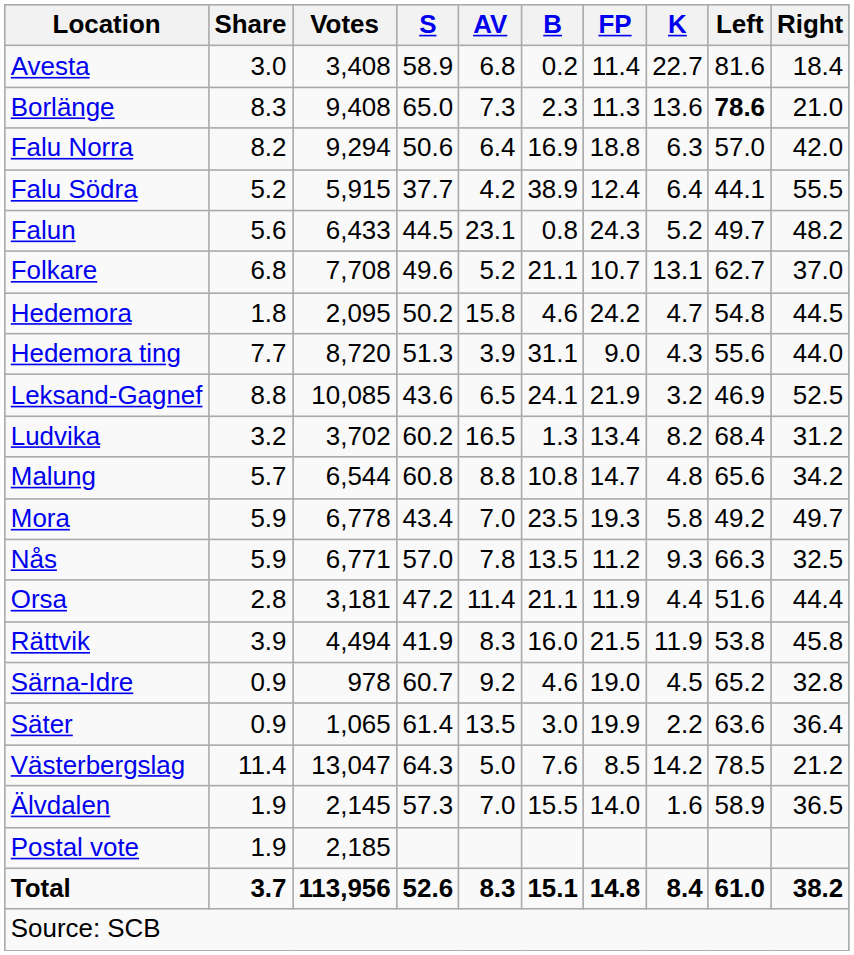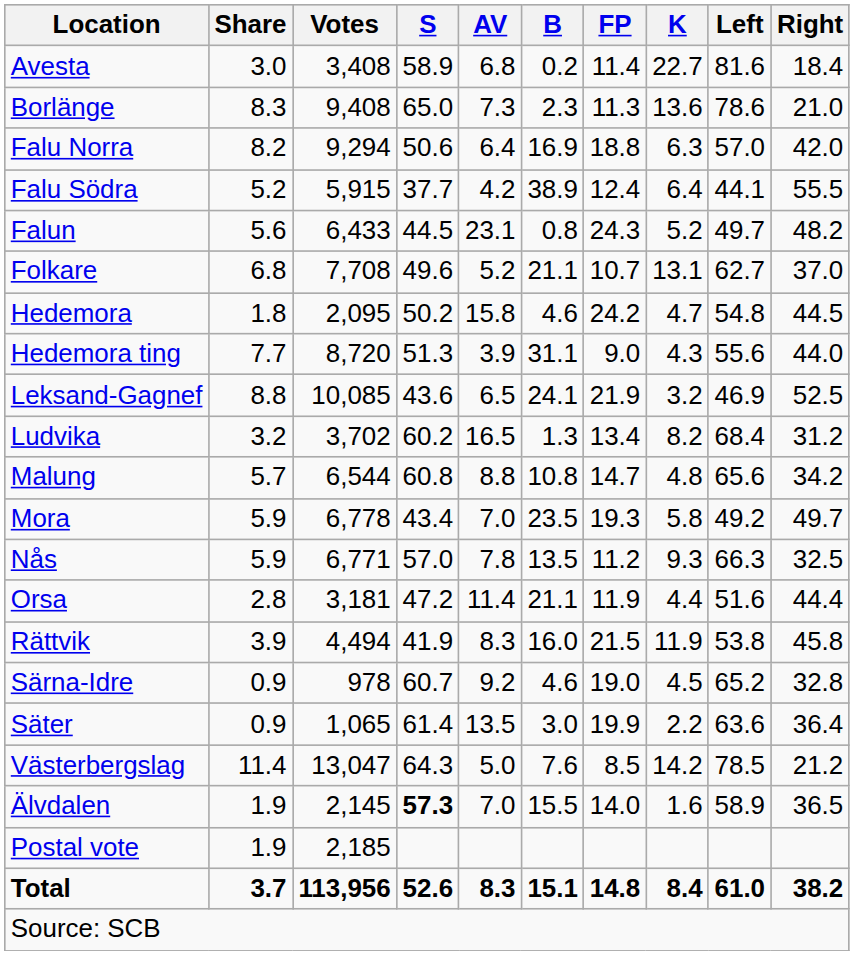Borlänge | Left: bold -> normal
Älvdalen | S: normal -> bold
